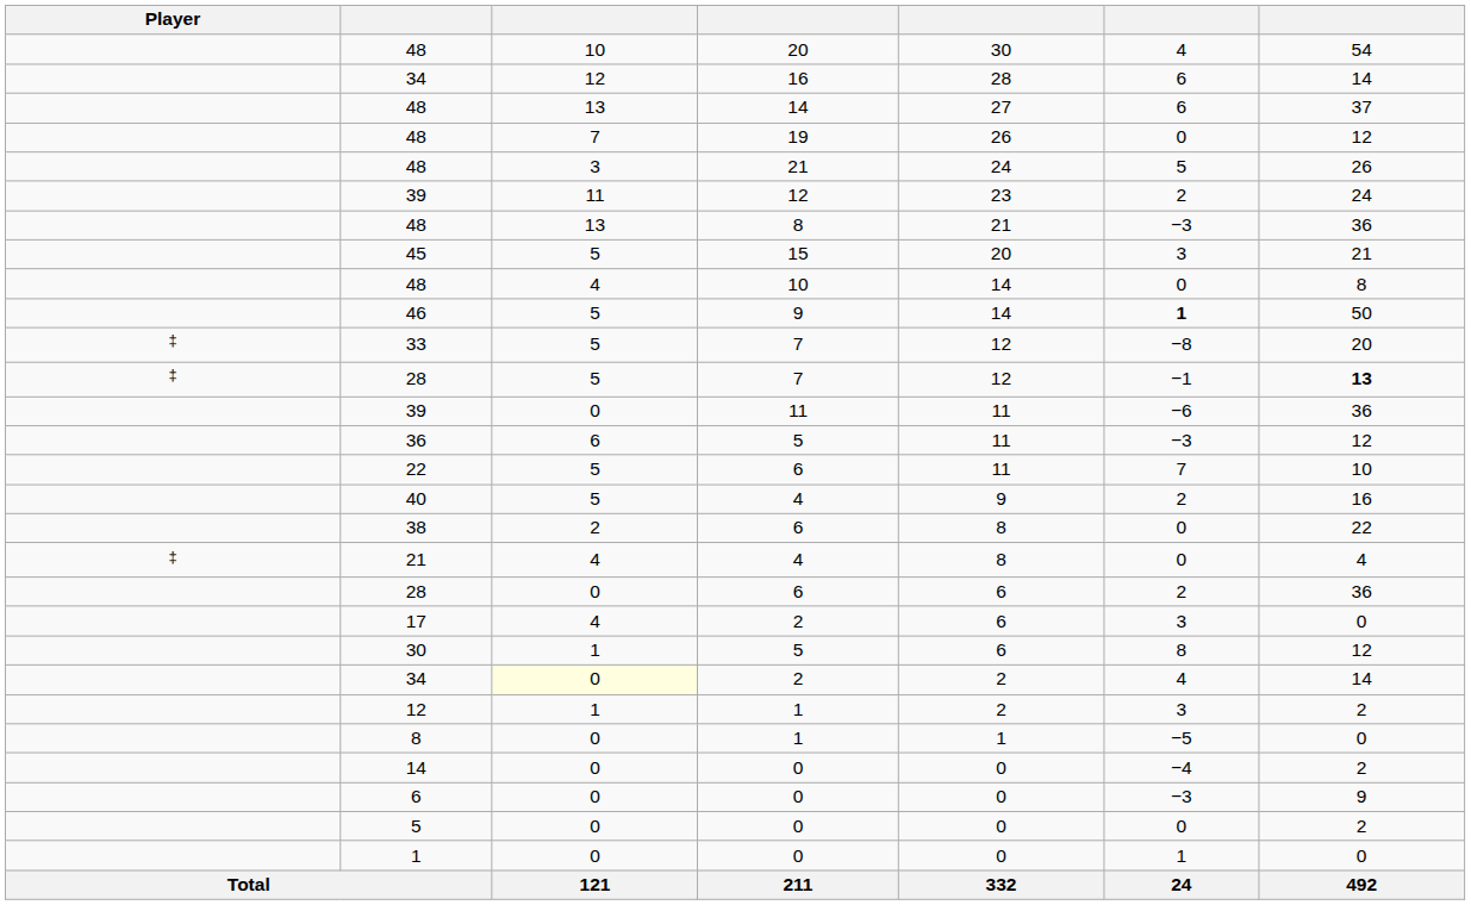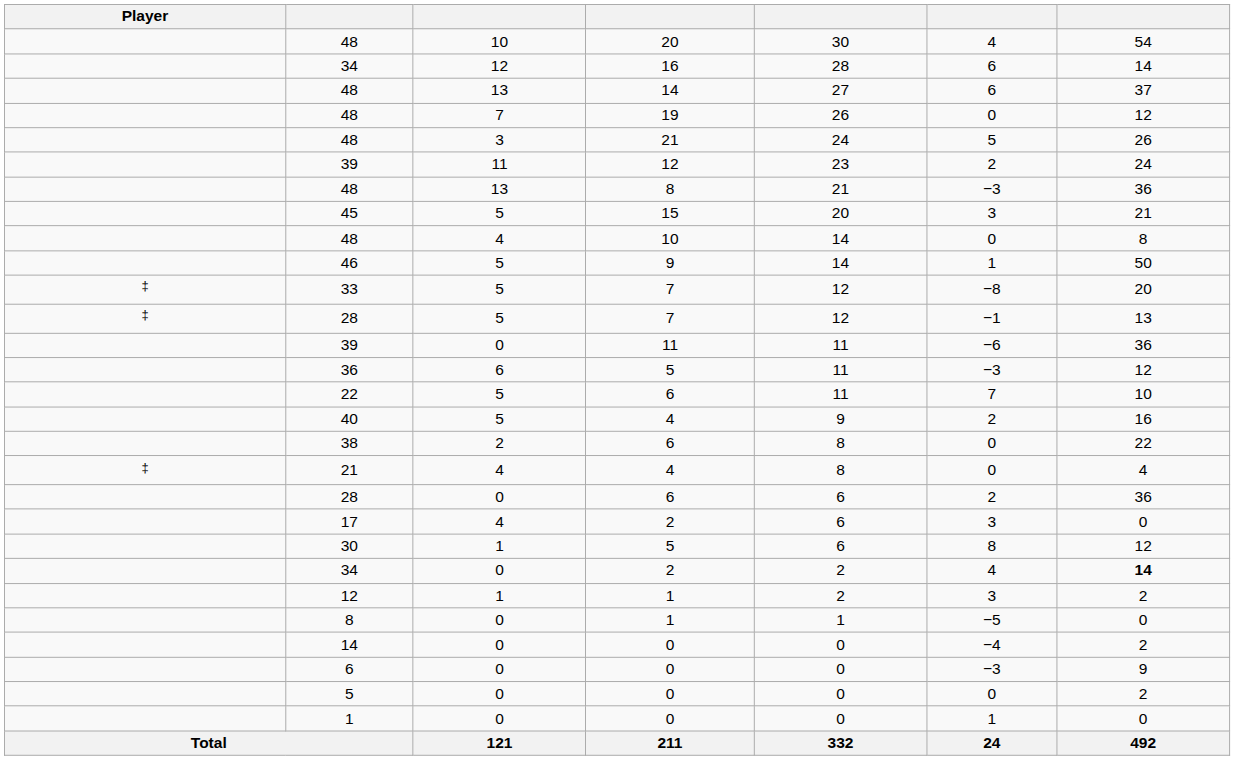46 | column 6: bold -> normal
28 / 7 | column 7: bold -> normal
34 / 2 | column 3: lightyellow background -> no background
34 / 2 | column 7: normal -> bold
